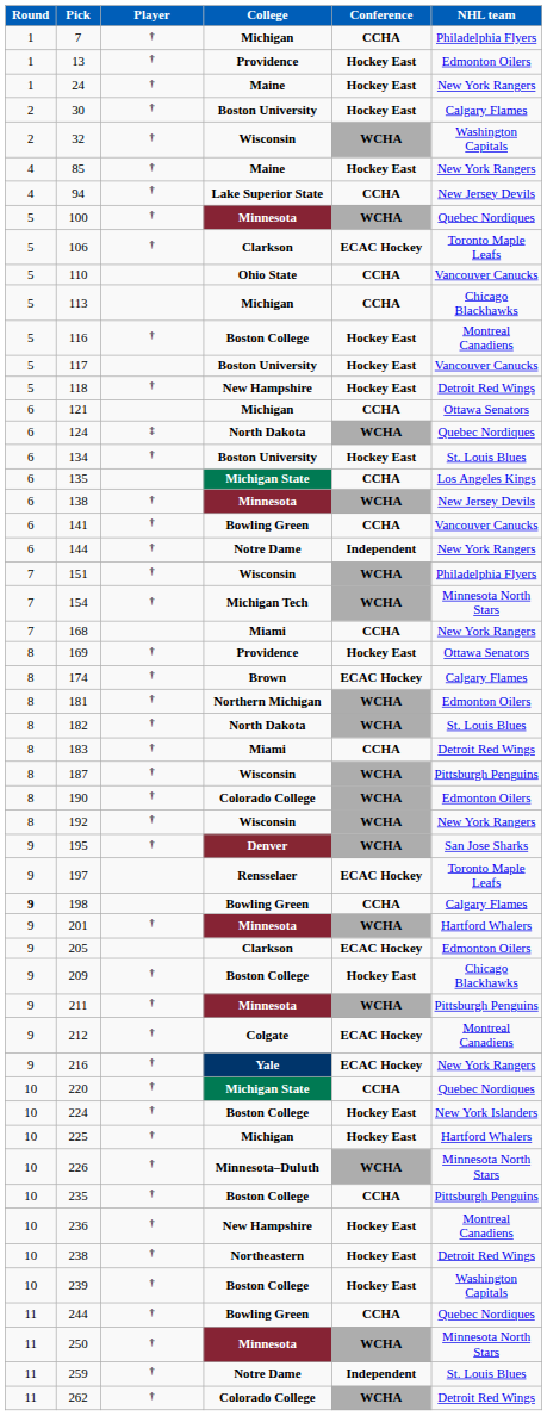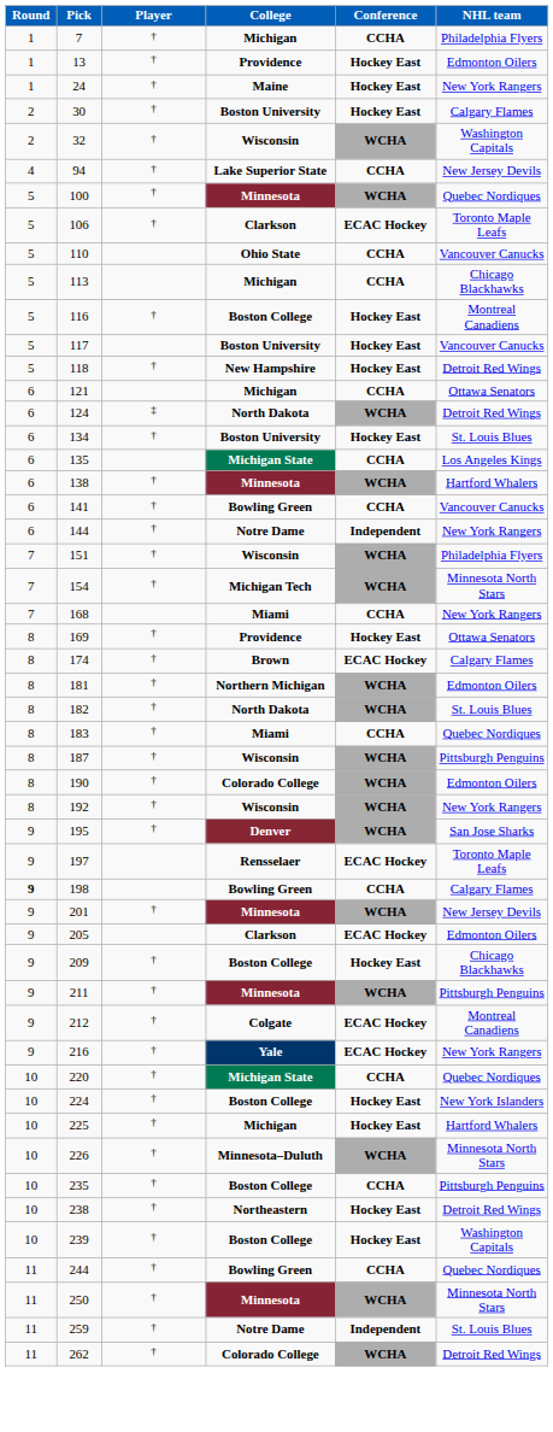- row: 4 | 85 | † | Maine | Hockey East | New York Rangers
124 | NHL team: Quebec Nordiques -> Detroit Red Wings
138 | NHL team: New Jersey Devils -> Hartford Whalers
183 | NHL team: Detroit Red Wings -> Quebec Nordiques
201 | NHL team: Hartford Whalers -> New Jersey Devils
- row: 10 | 236 | † | New Hampshire | Hockey East | Montreal Canadiens
